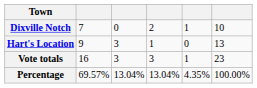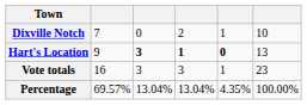Hart's Location | column 3: normal -> bold
Hart's Location | column 4: normal -> bold
Hart's Location | column 5: normal -> bold
